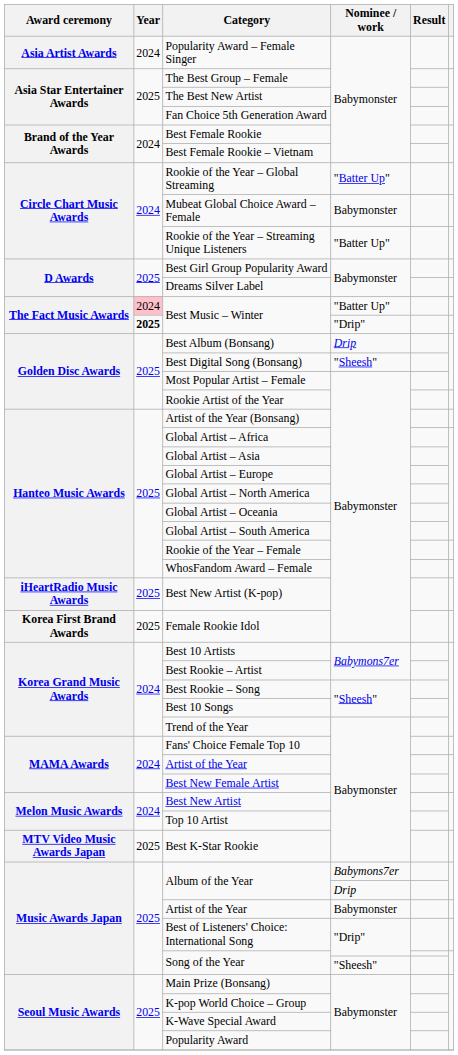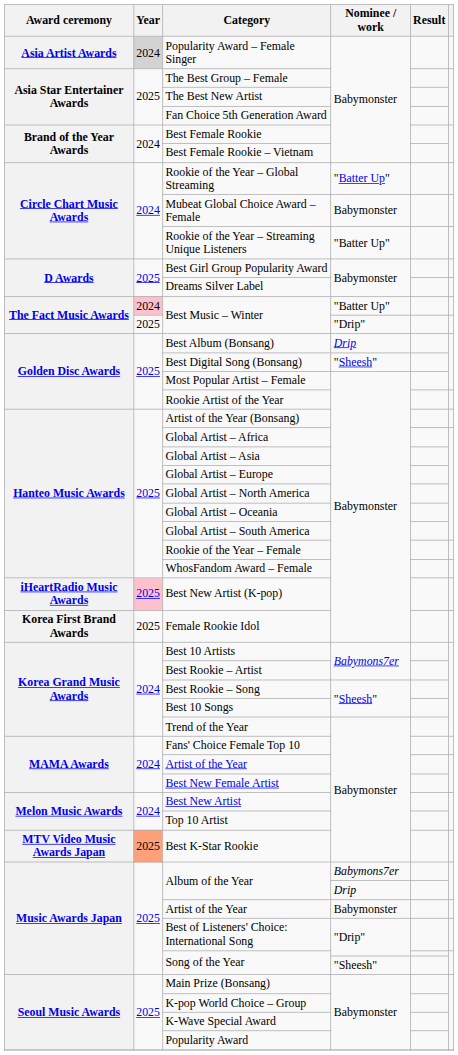Popularity Award – Female Singer | Year: no background -> lightgrey background
Best Music – Winter / "Drip" | Year: bold -> normal
Best New Artist (K-pop) | Year: no background -> pink background
Best K-Star Rookie | Year: no background -> lightsalmon background
